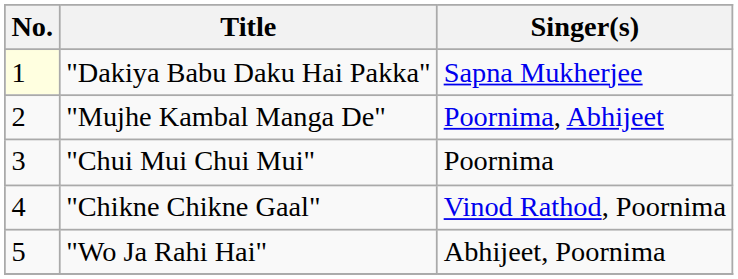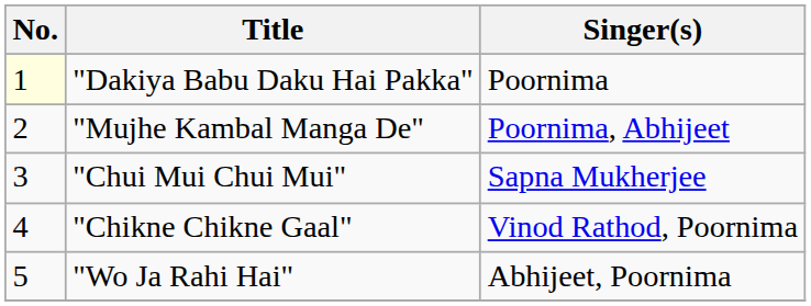"Dakiya Babu Daku Hai Pakka" | Singer(s): Sapna Mukherjee -> Poornima
"Chui Mui Chui Mui" | Singer(s): Poornima -> Sapna Mukherjee
